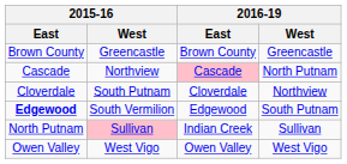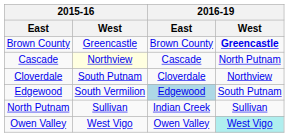row 3 | 2016-19 / West: normal -> bold
row 4 | 2015-16 / West: no background -> lightyellow background
row 4 | 2016-19 / East: pink background -> no background
row 6 | 2015-16 / East: bold -> normal
row 6 | 2016-19 / East: no background -> lightblue background
row 7 | 2015-16 / West: pink background -> no background
row 8 | 2016-19 / West: no background -> paleturquoise background
